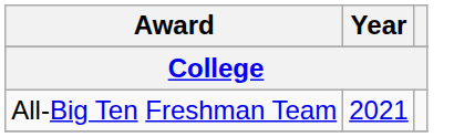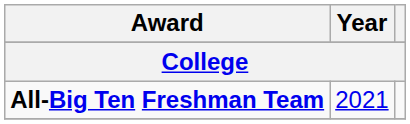row 3 | Award: normal -> bold
